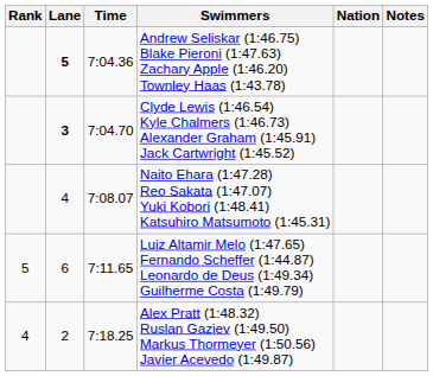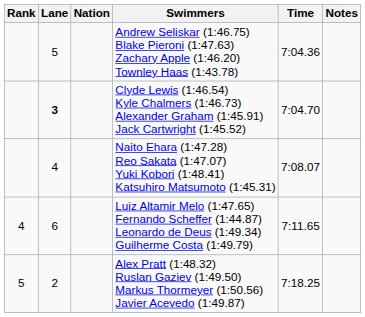columns swapped: Nation <-> Time
row 2 | Lane: bold -> normal
row 5 | Rank: 5 -> 4
row 6 | Rank: 4 -> 5
